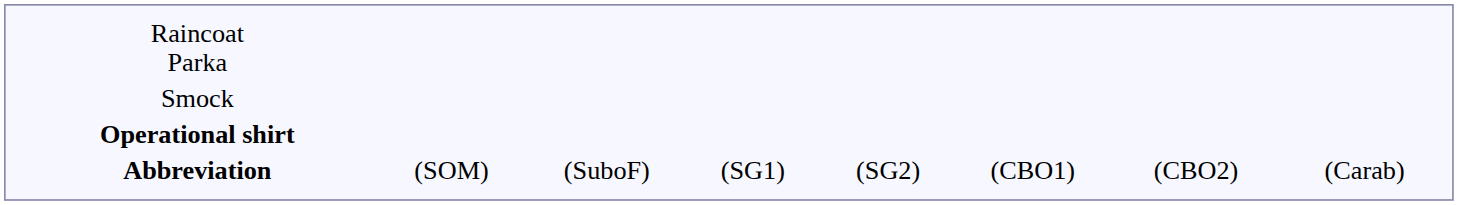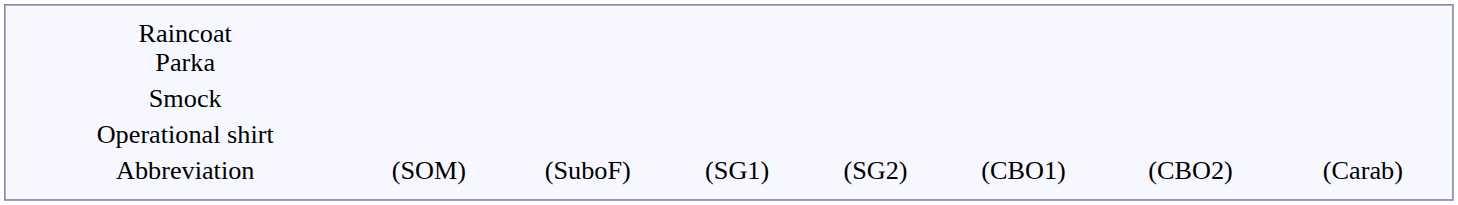Operational shirt | column 1: bold -> normal
Abbreviation | column 1: bold -> normal
